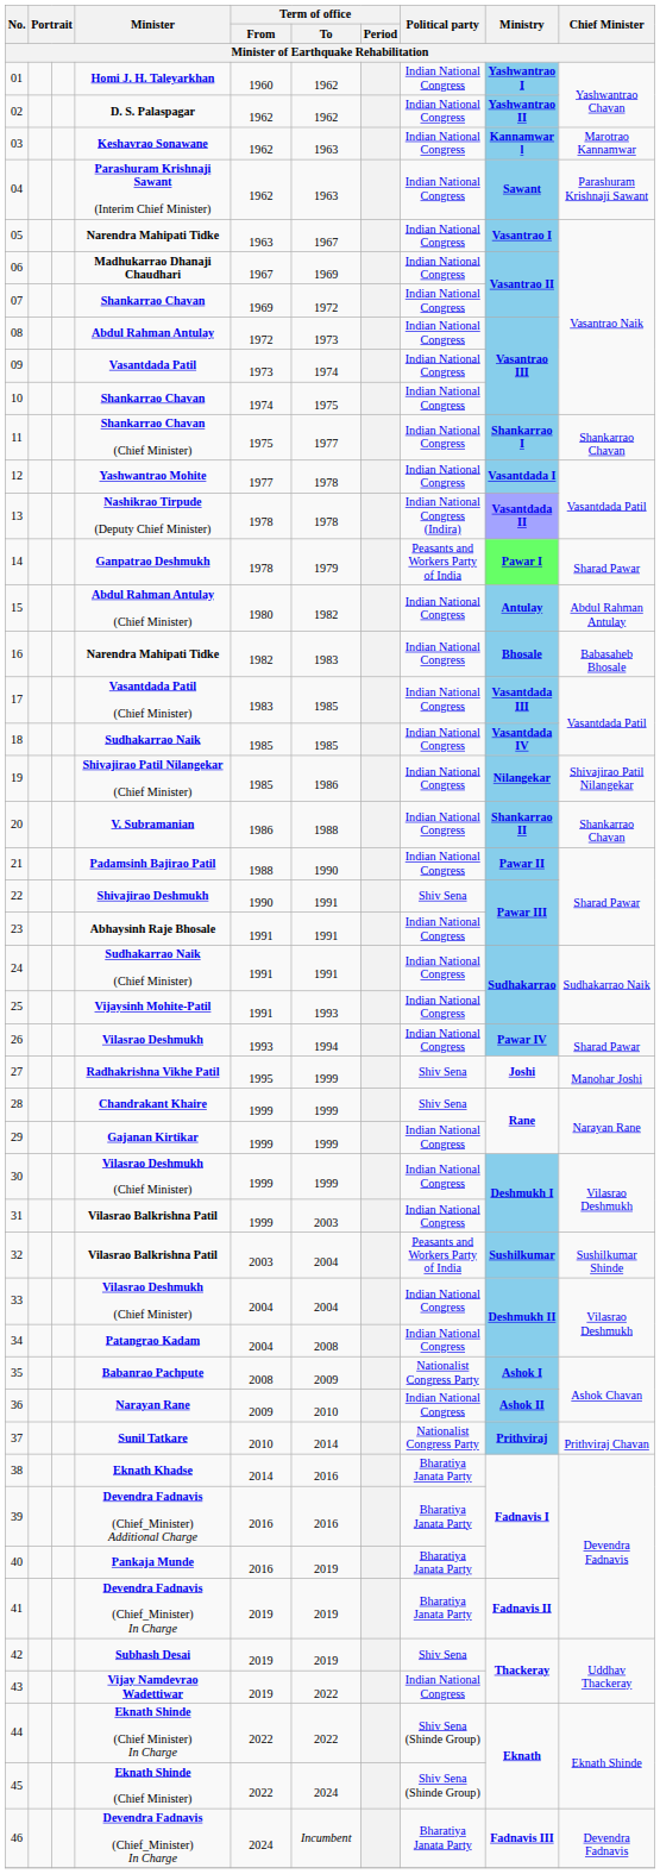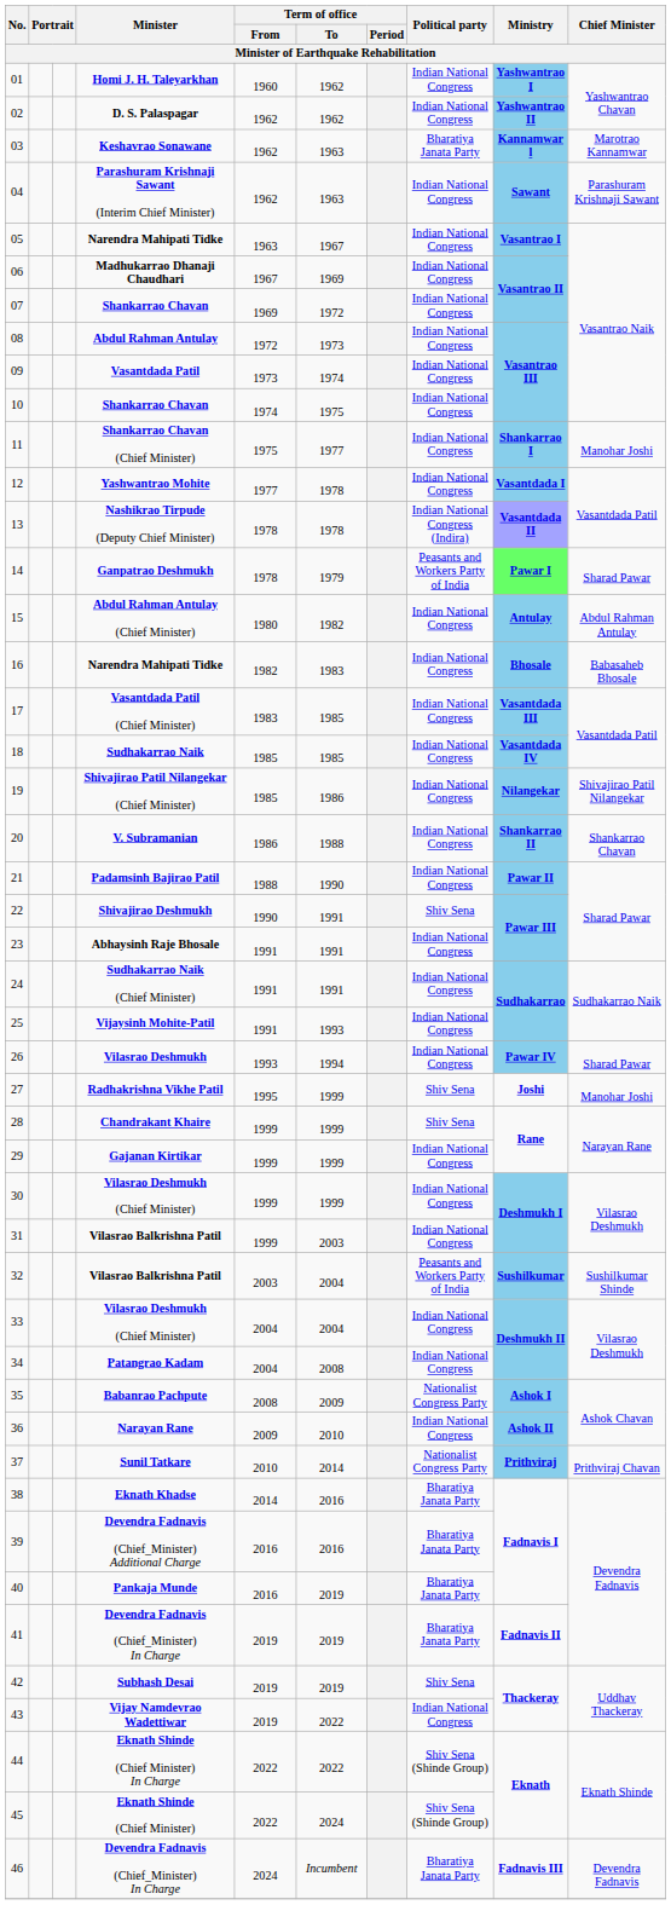03 | Political party: Indian National Congress -> Bharatiya Janata Party
11 | Chief Minister: Shankarrao Chavan -> Manohar Joshi
